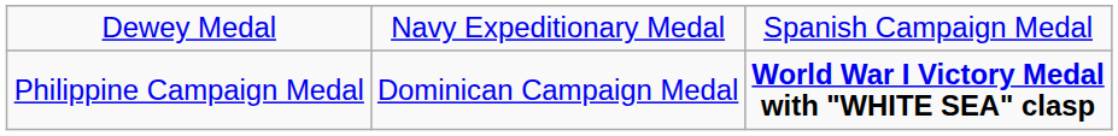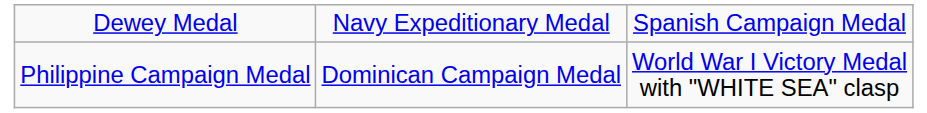Philippine Campaign Medal | column 3: bold -> normal
